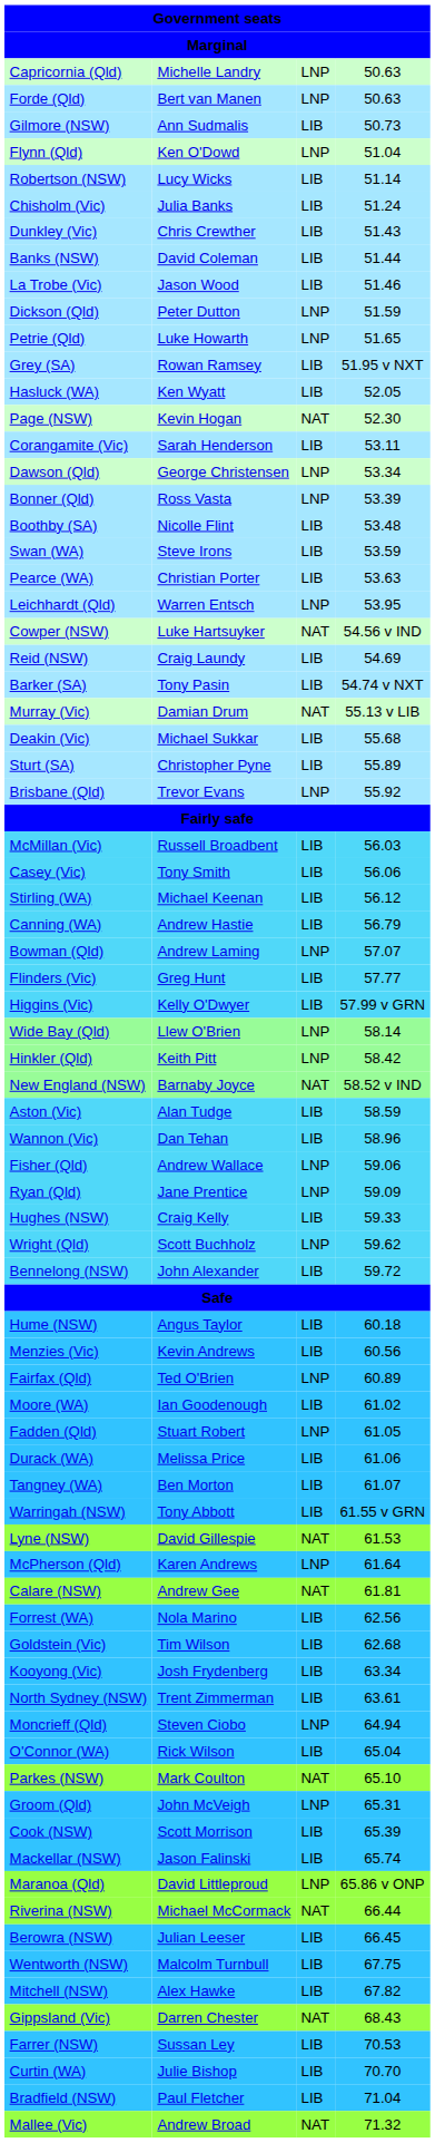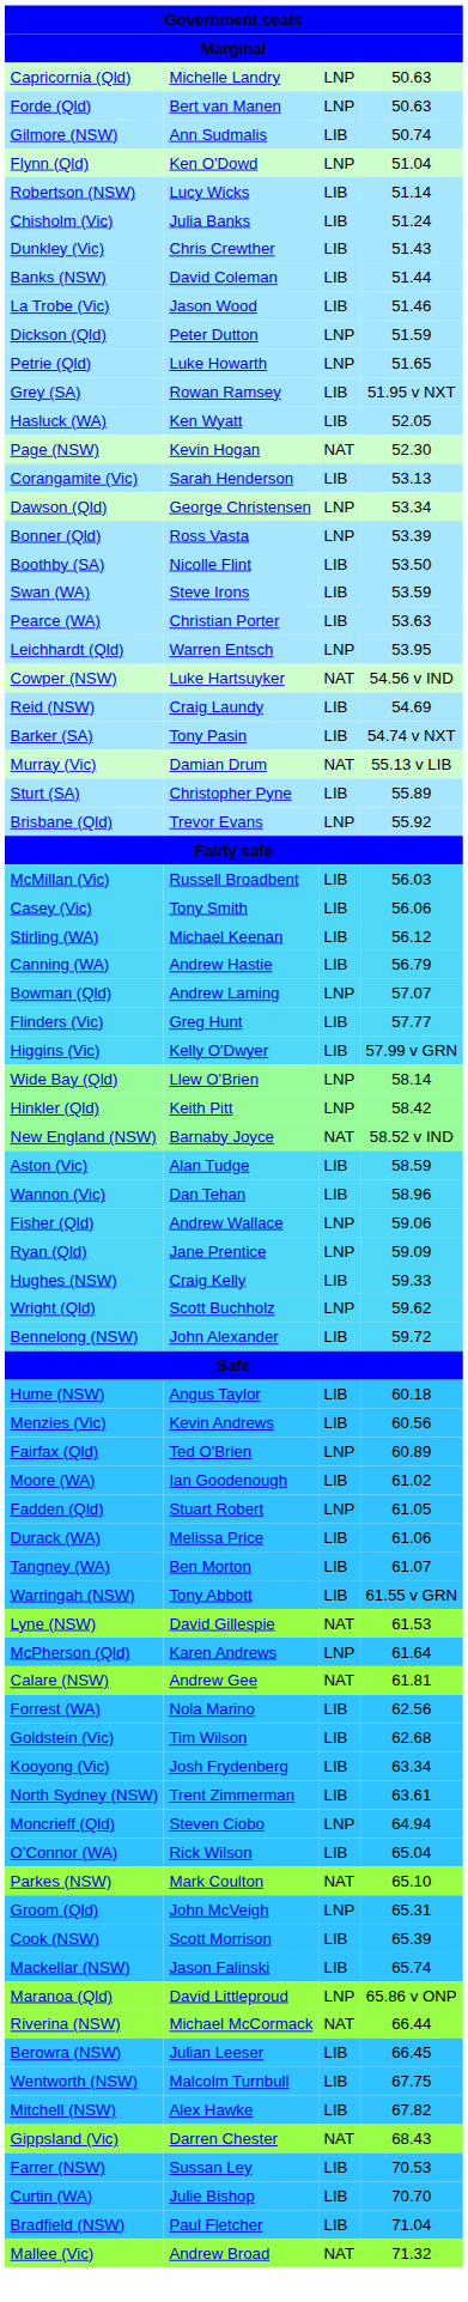Gilmore (NSW) | column 4: 50.73 -> 50.74
Corangamite (Vic) | column 4: 53.11 -> 53.13
Boothby (SA) | column 4: 53.48 -> 53.50
- row: Deakin (Vic) | Michael Sukkar | LIB | 55.68
